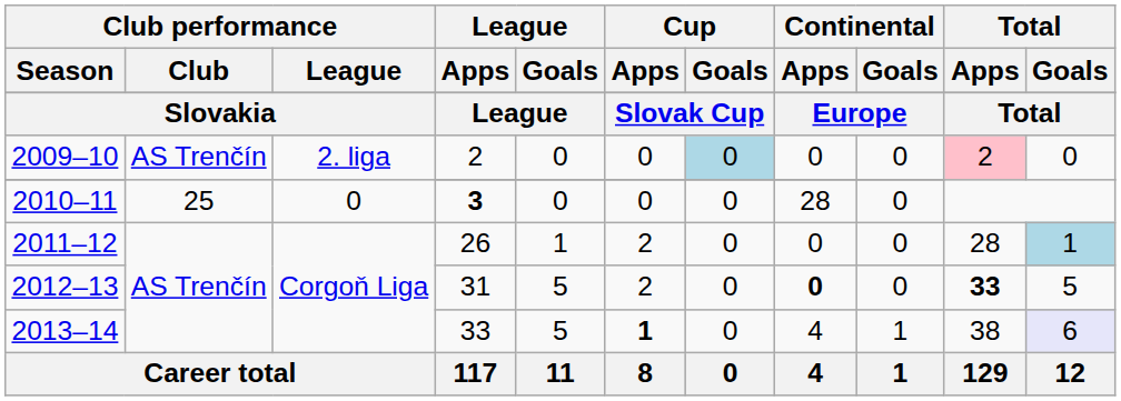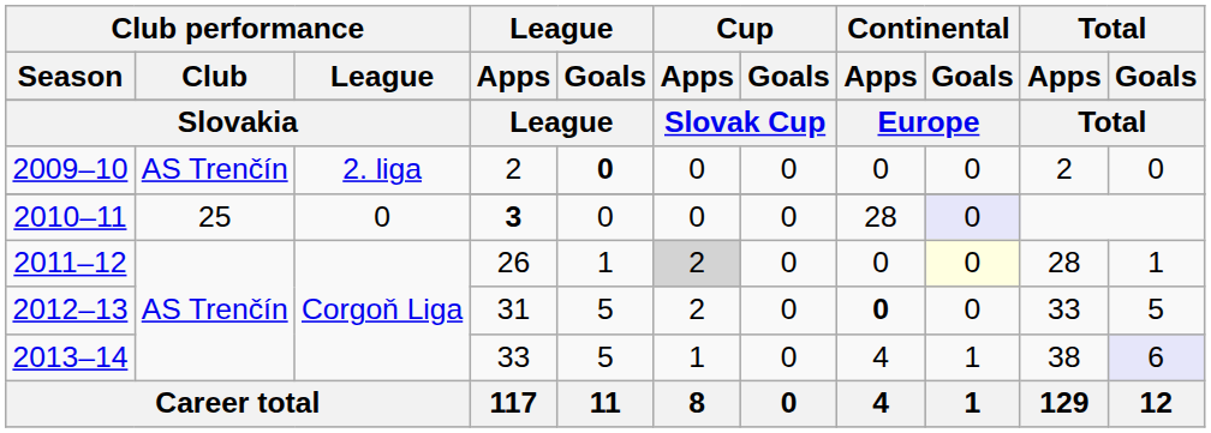2009–10 | League / Goals: normal -> bold
2009–10 | Cup / Goals: lightblue background -> no background
2009–10 | Total / Apps: pink background -> no background
2010–11 | Continental / Goals: no background -> lavender background
2011–12 | Cup / Apps: no background -> lightgrey background
2011–12 | Continental / Goals: no background -> lightyellow background
2011–12 | Total / Goals: lightblue background -> no background
2012–13 | Total / Apps: bold -> normal
2013–14 | Cup / Apps: bold -> normal
